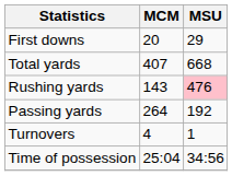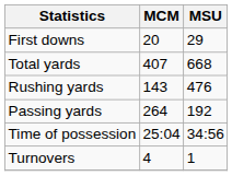Rushing yards | MSU: pink background -> no background
rows swapped: Turnovers <-> Time of possession
